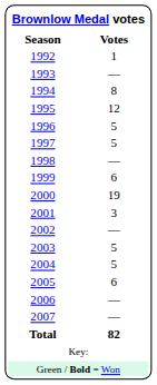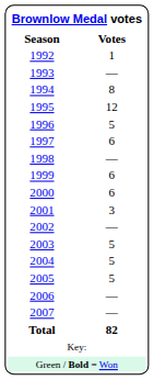1997 | Votes: 5 -> 6
2000 | Votes: 19 -> 6
2005 | Votes: 6 -> 5
